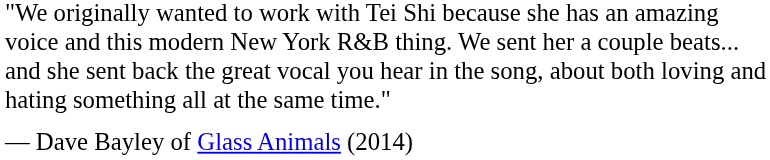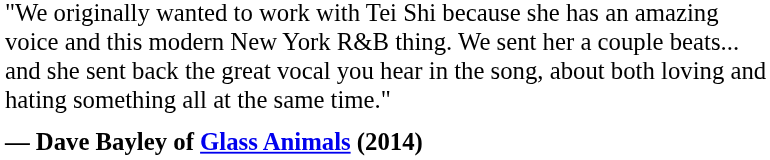row 2 | column 1: normal -> bold
